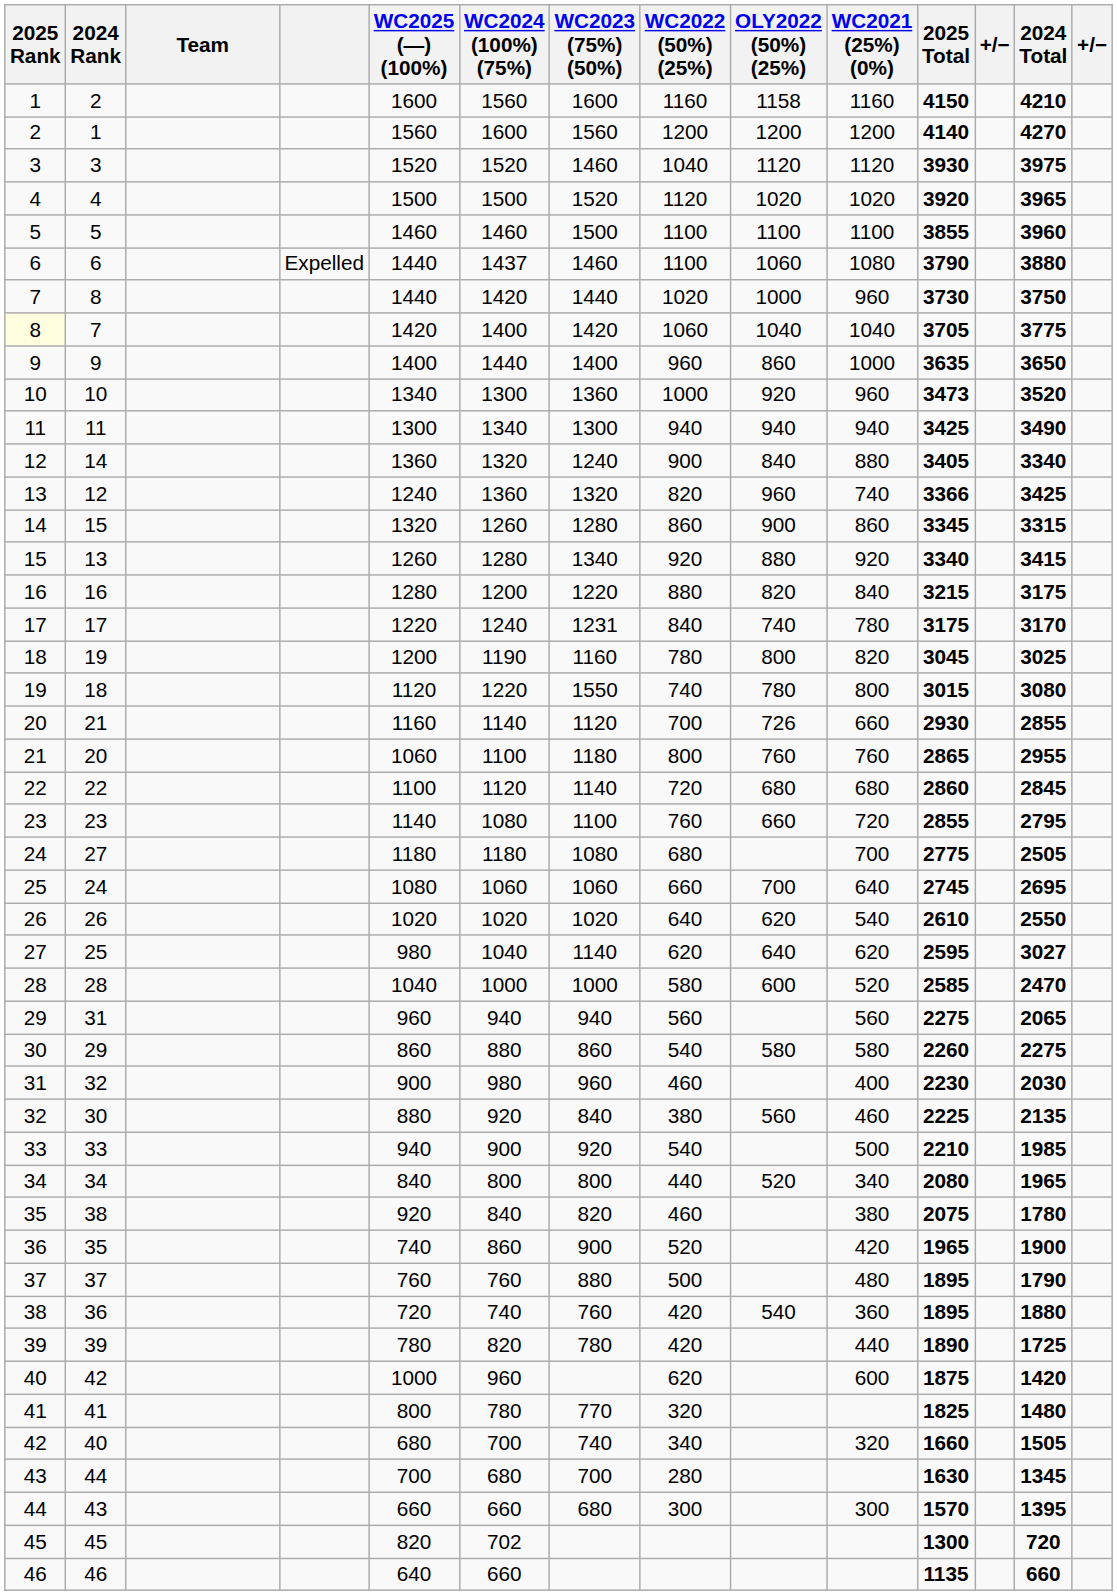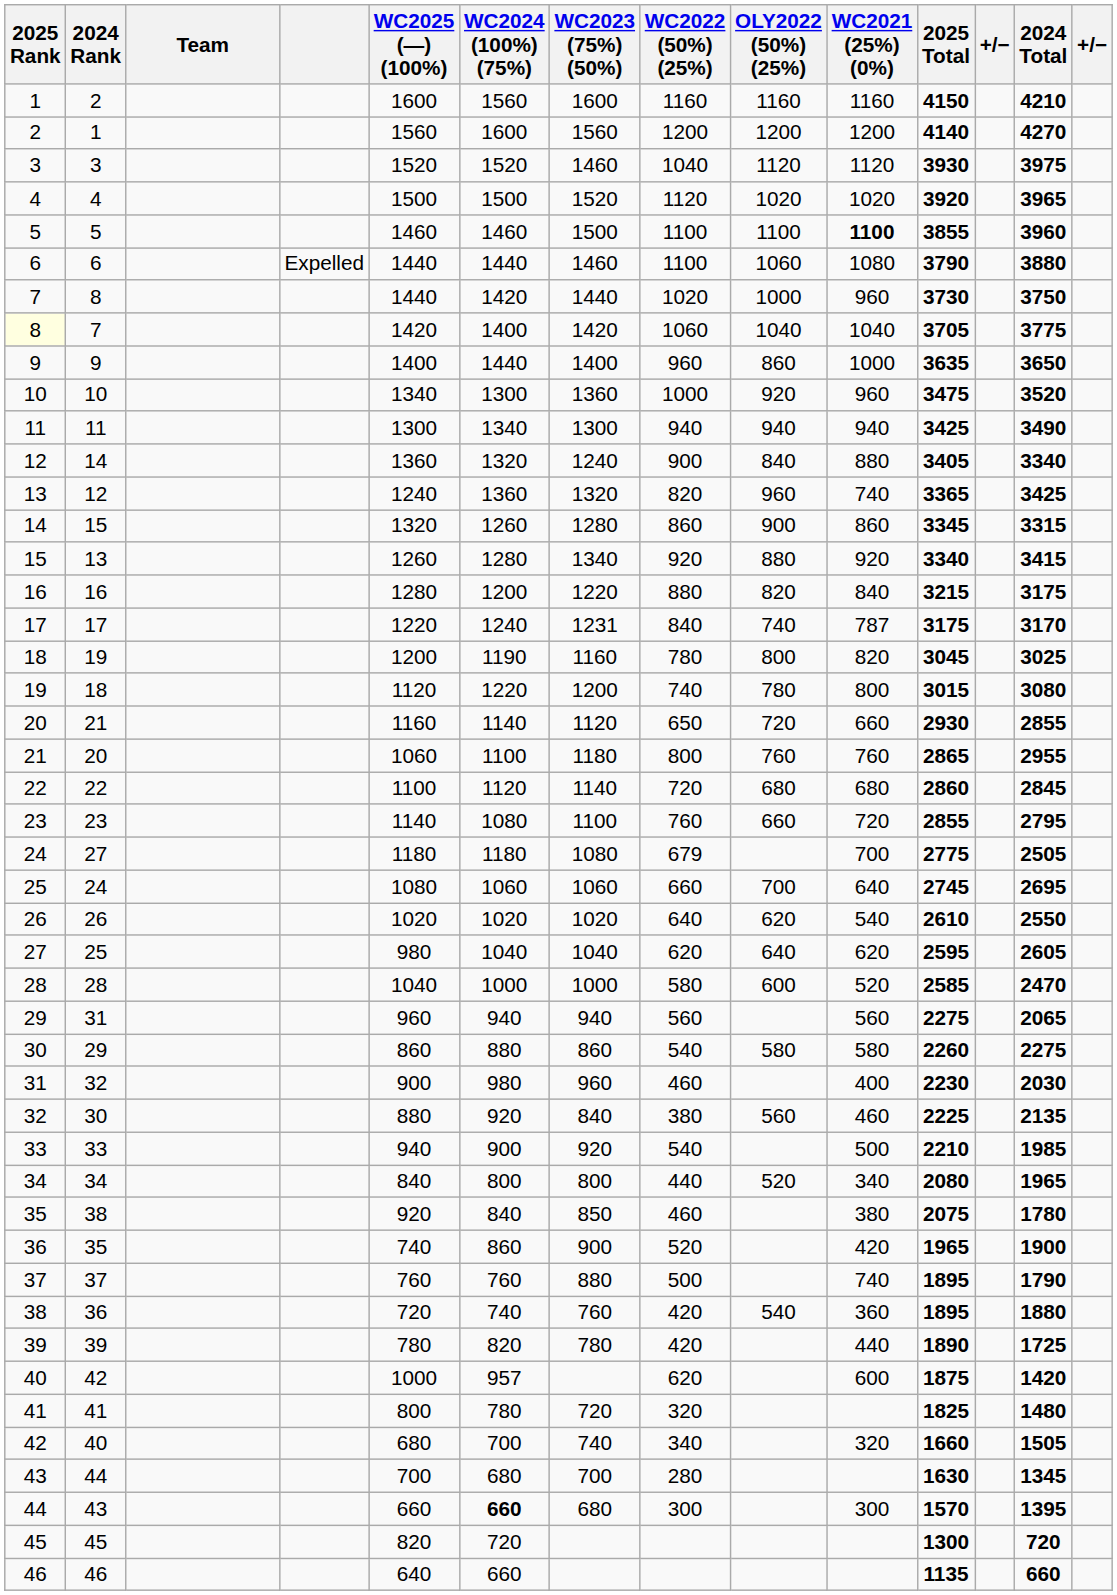row 2 | OLY2022 (50%) (25%): 1158 -> 1160
row 6 | WC2021 (25%) (0%): normal -> bold
row 7 | WC2024 (100%) (75%): 1437 -> 1440
row 11 | 2025 Total: 3473 -> 3475
row 14 | 2025 Total: 3366 -> 3365
row 18 | WC2021 (25%) (0%): 780 -> 787
row 20 | WC2023 (75%) (50%): 1550 -> 1200
row 21 | WC2022 (50%) (25%): 700 -> 650
row 21 | OLY2022 (50%) (25%): 726 -> 720
row 25 | WC2022 (50%) (25%): 680 -> 679
row 28 | WC2023 (75%) (50%): 1140 -> 1040
row 28 | 2024 Total: 3027 -> 2605
row 36 | WC2023 (75%) (50%): 820 -> 850
row 38 | WC2021 (25%) (0%): 480 -> 740
row 41 | WC2024 (100%) (75%): 960 -> 957
row 42 | WC2023 (75%) (50%): 770 -> 720
row 45 | WC2024 (100%) (75%): normal -> bold
row 46 | WC2024 (100%) (75%): 702 -> 720
